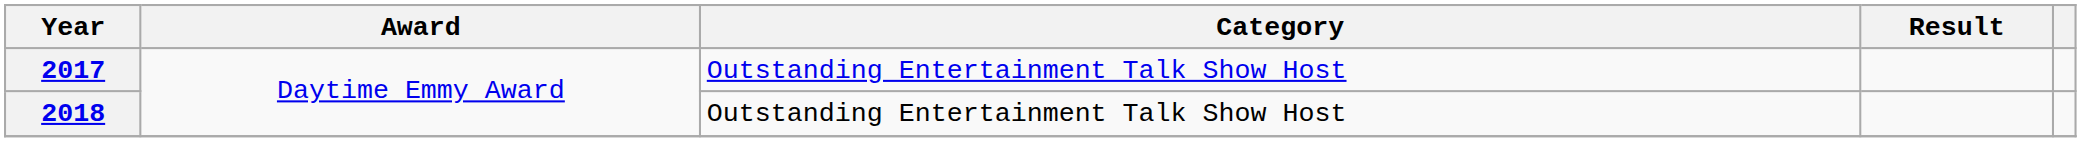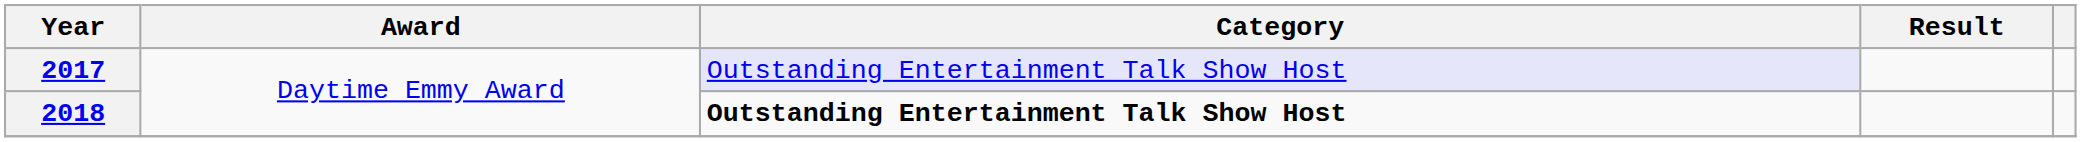2017 | Category: no background -> lavender background
2018 | Category: normal -> bold
